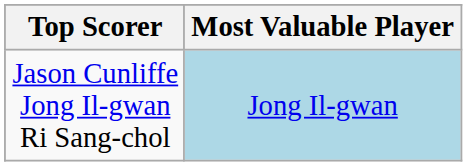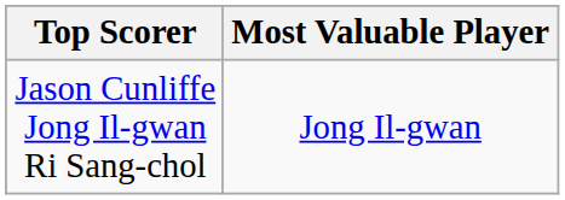Jason Cunliffe Jong Il-gwan Ri Sang-chol | Most Valuable Player: lightblue background -> no background
